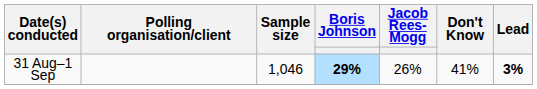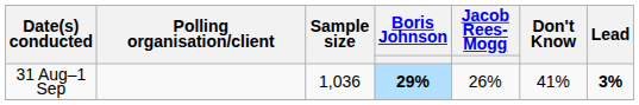31 Aug–1 Sep | Sample size: 1,046 -> 1,036
